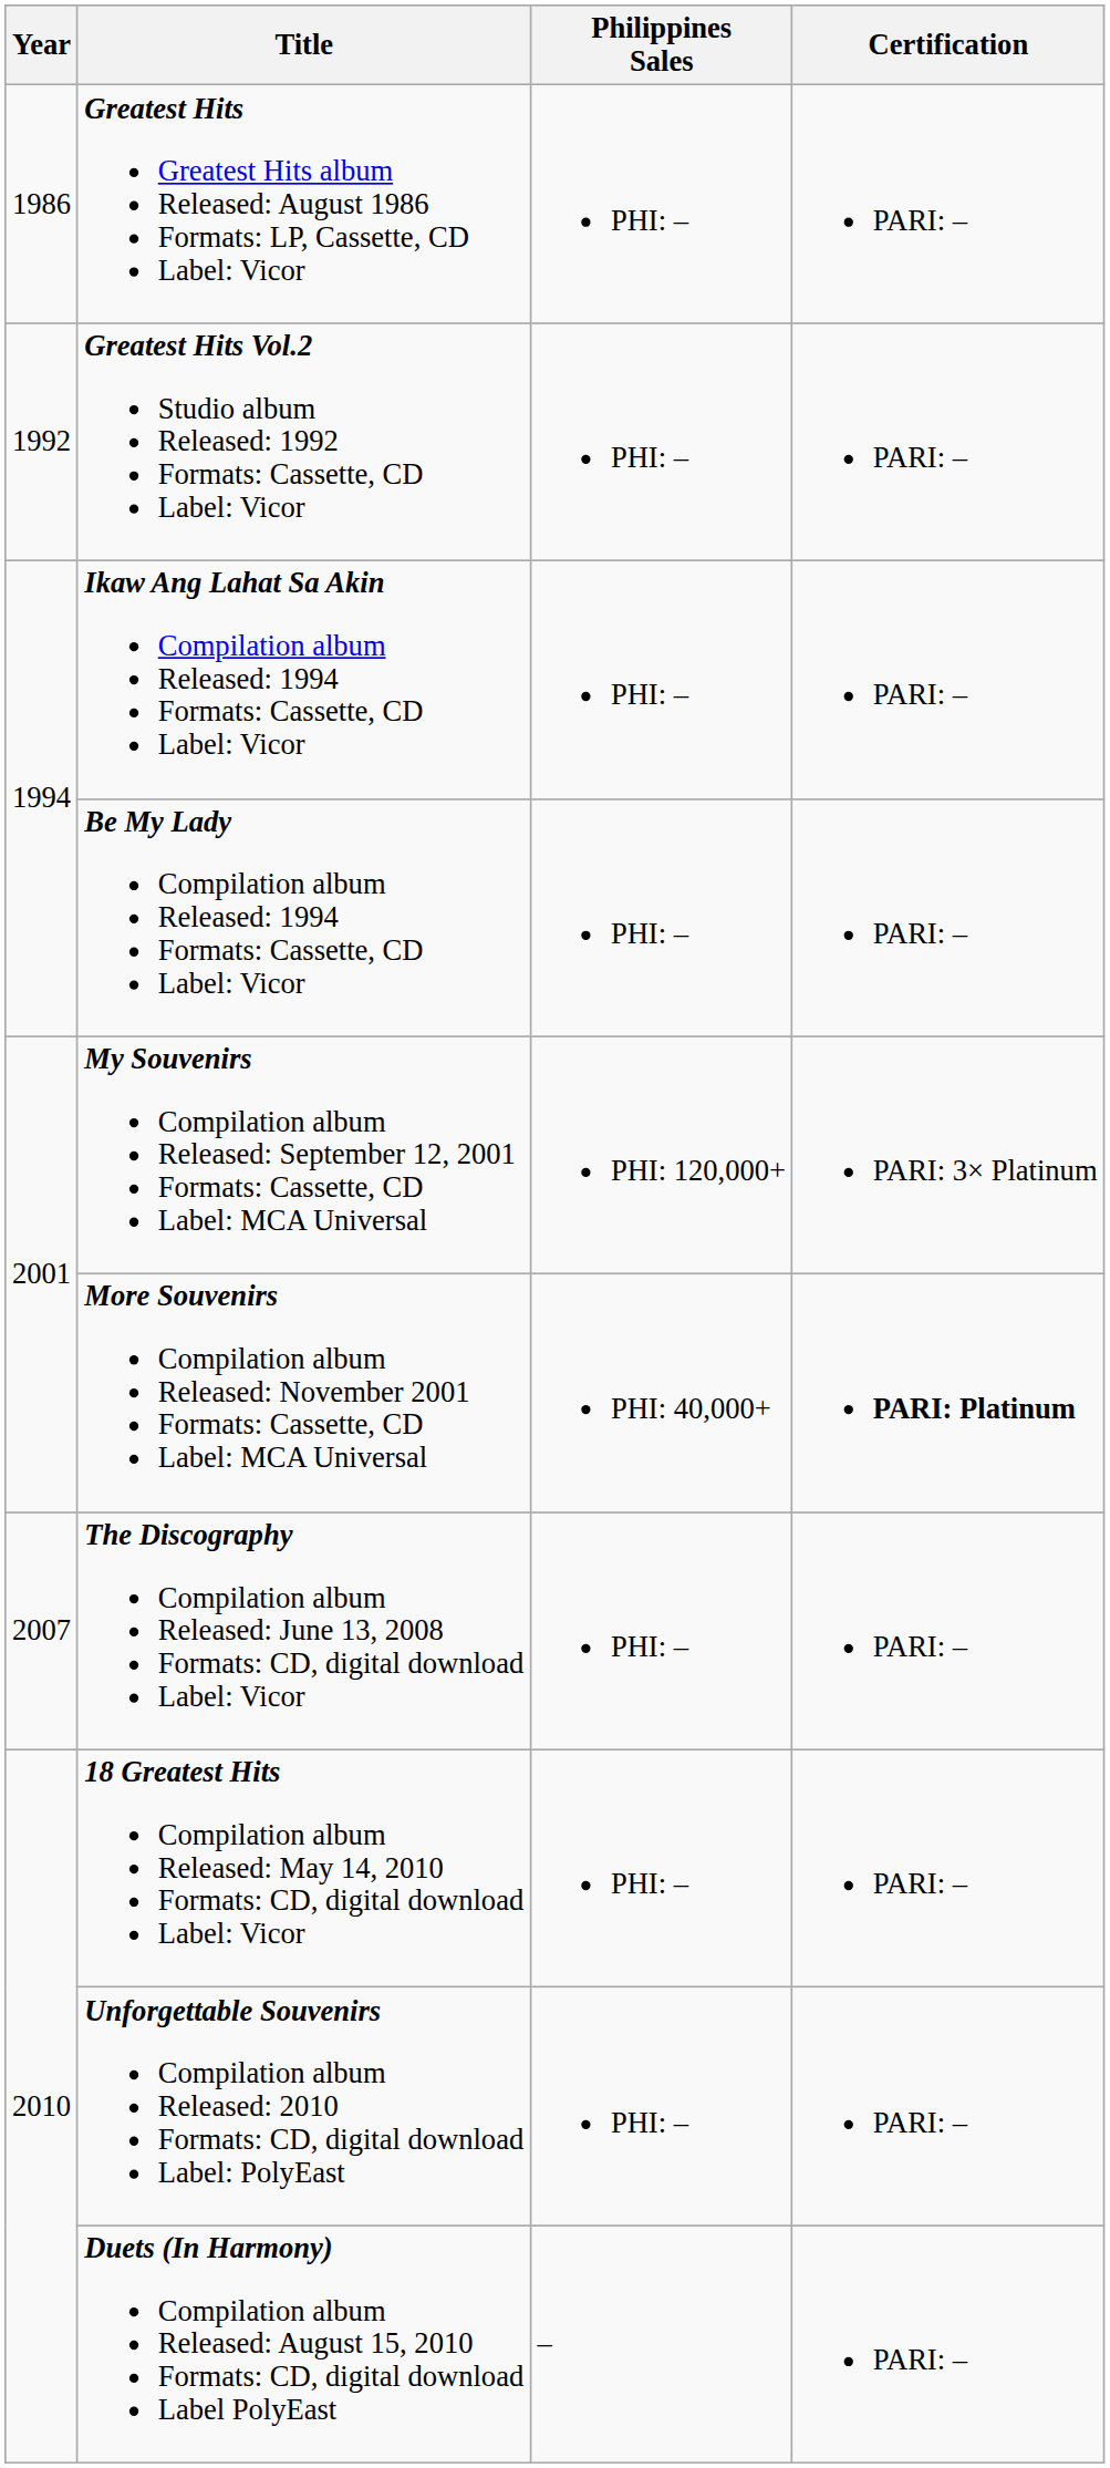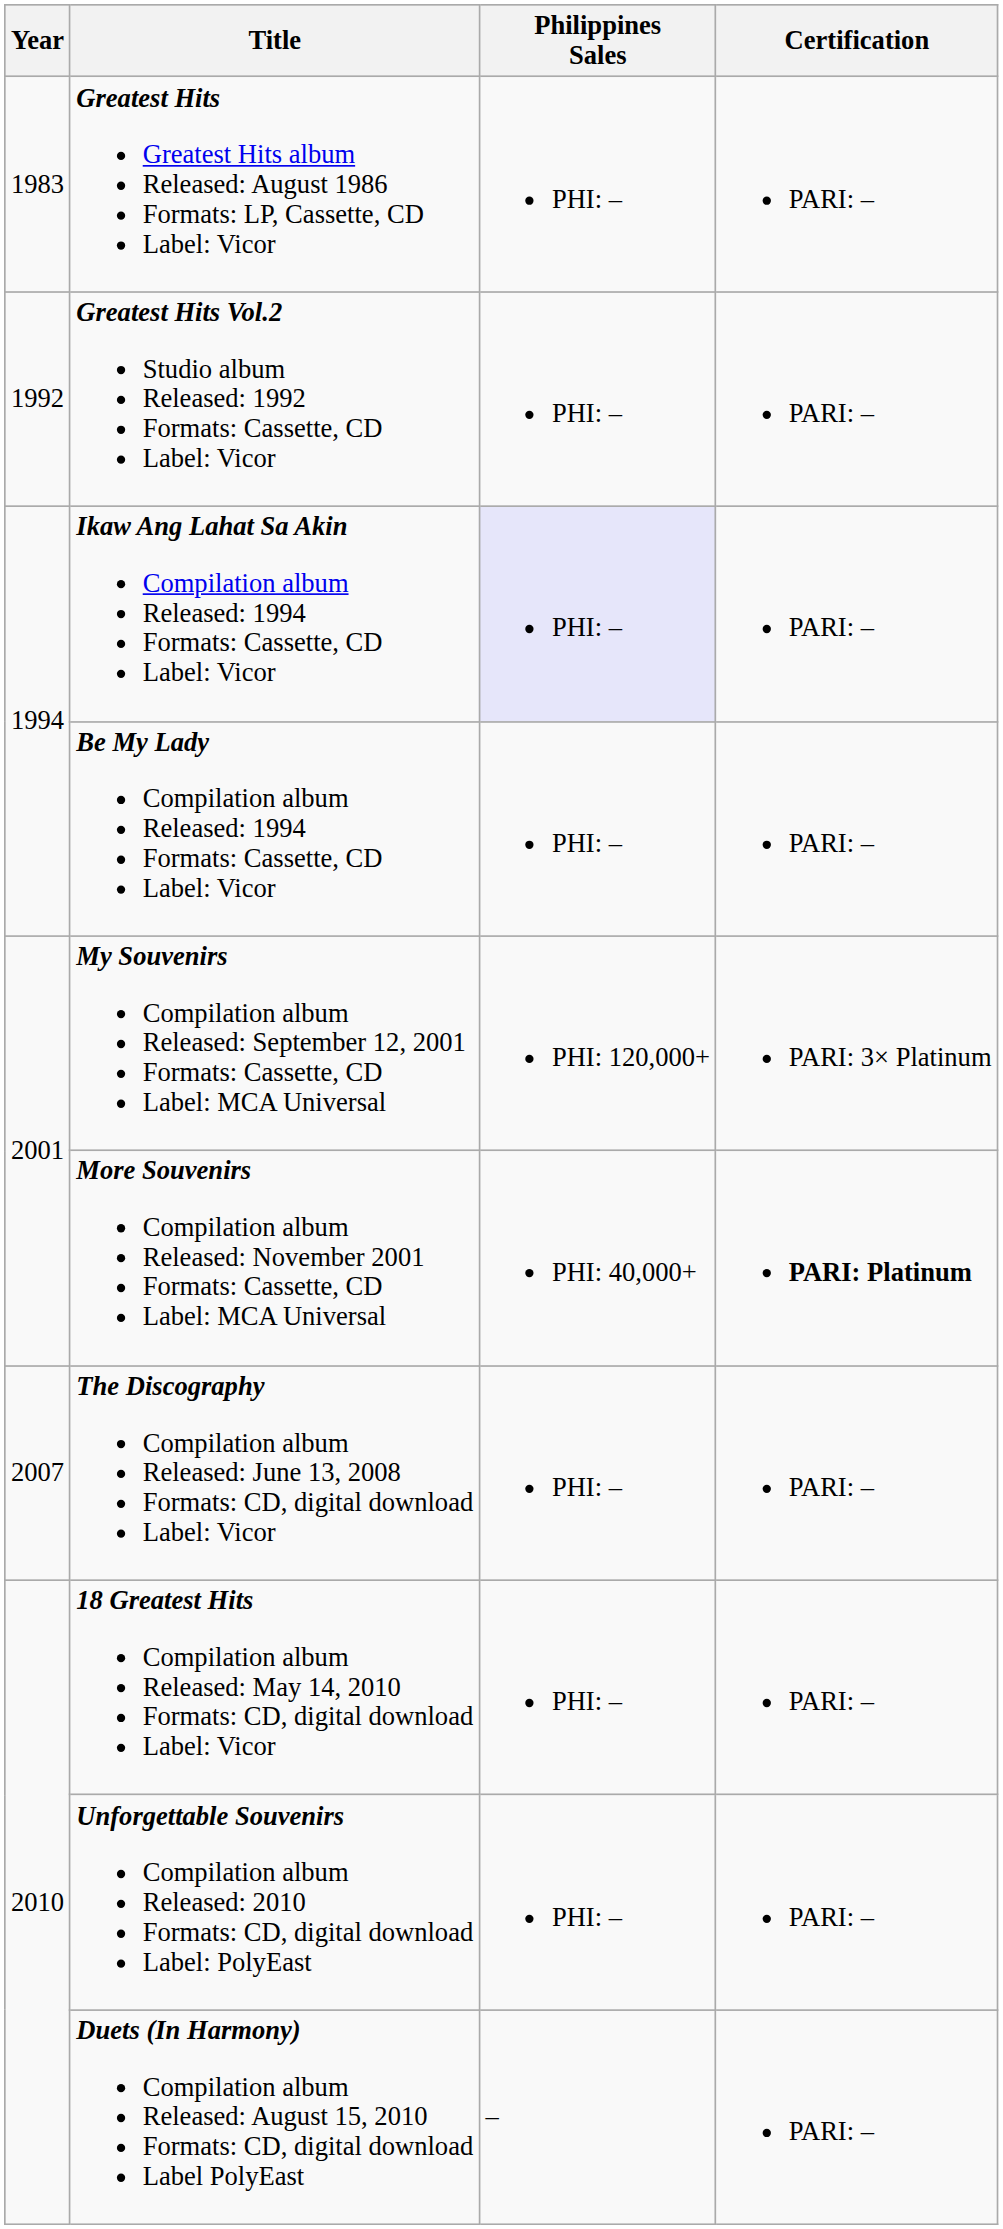row 2 | Year: 1986 -> 1983
row 4 | Philippines Sales: no background -> lavender background
